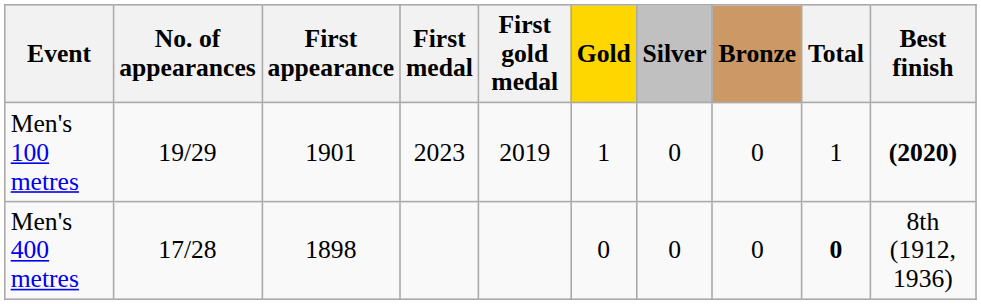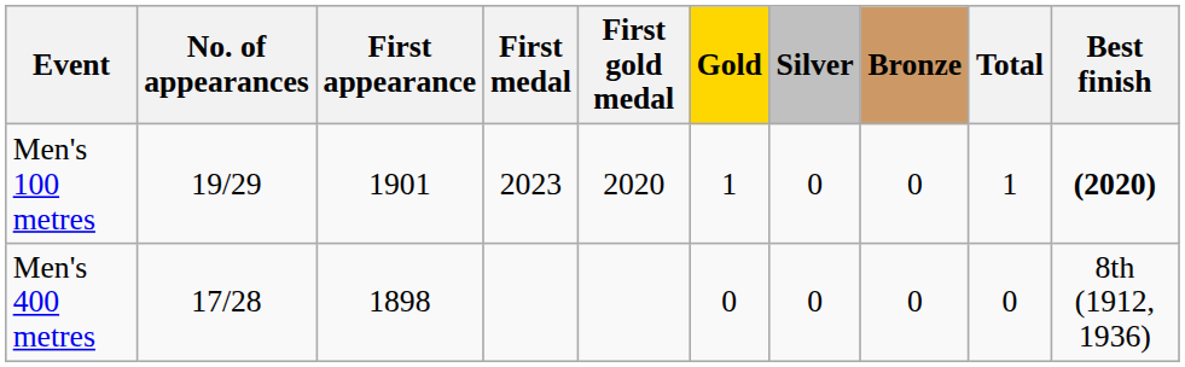Men's 100 metres | First gold medal: 2019 -> 2020
Men's 400 metres | Total: bold -> normal
